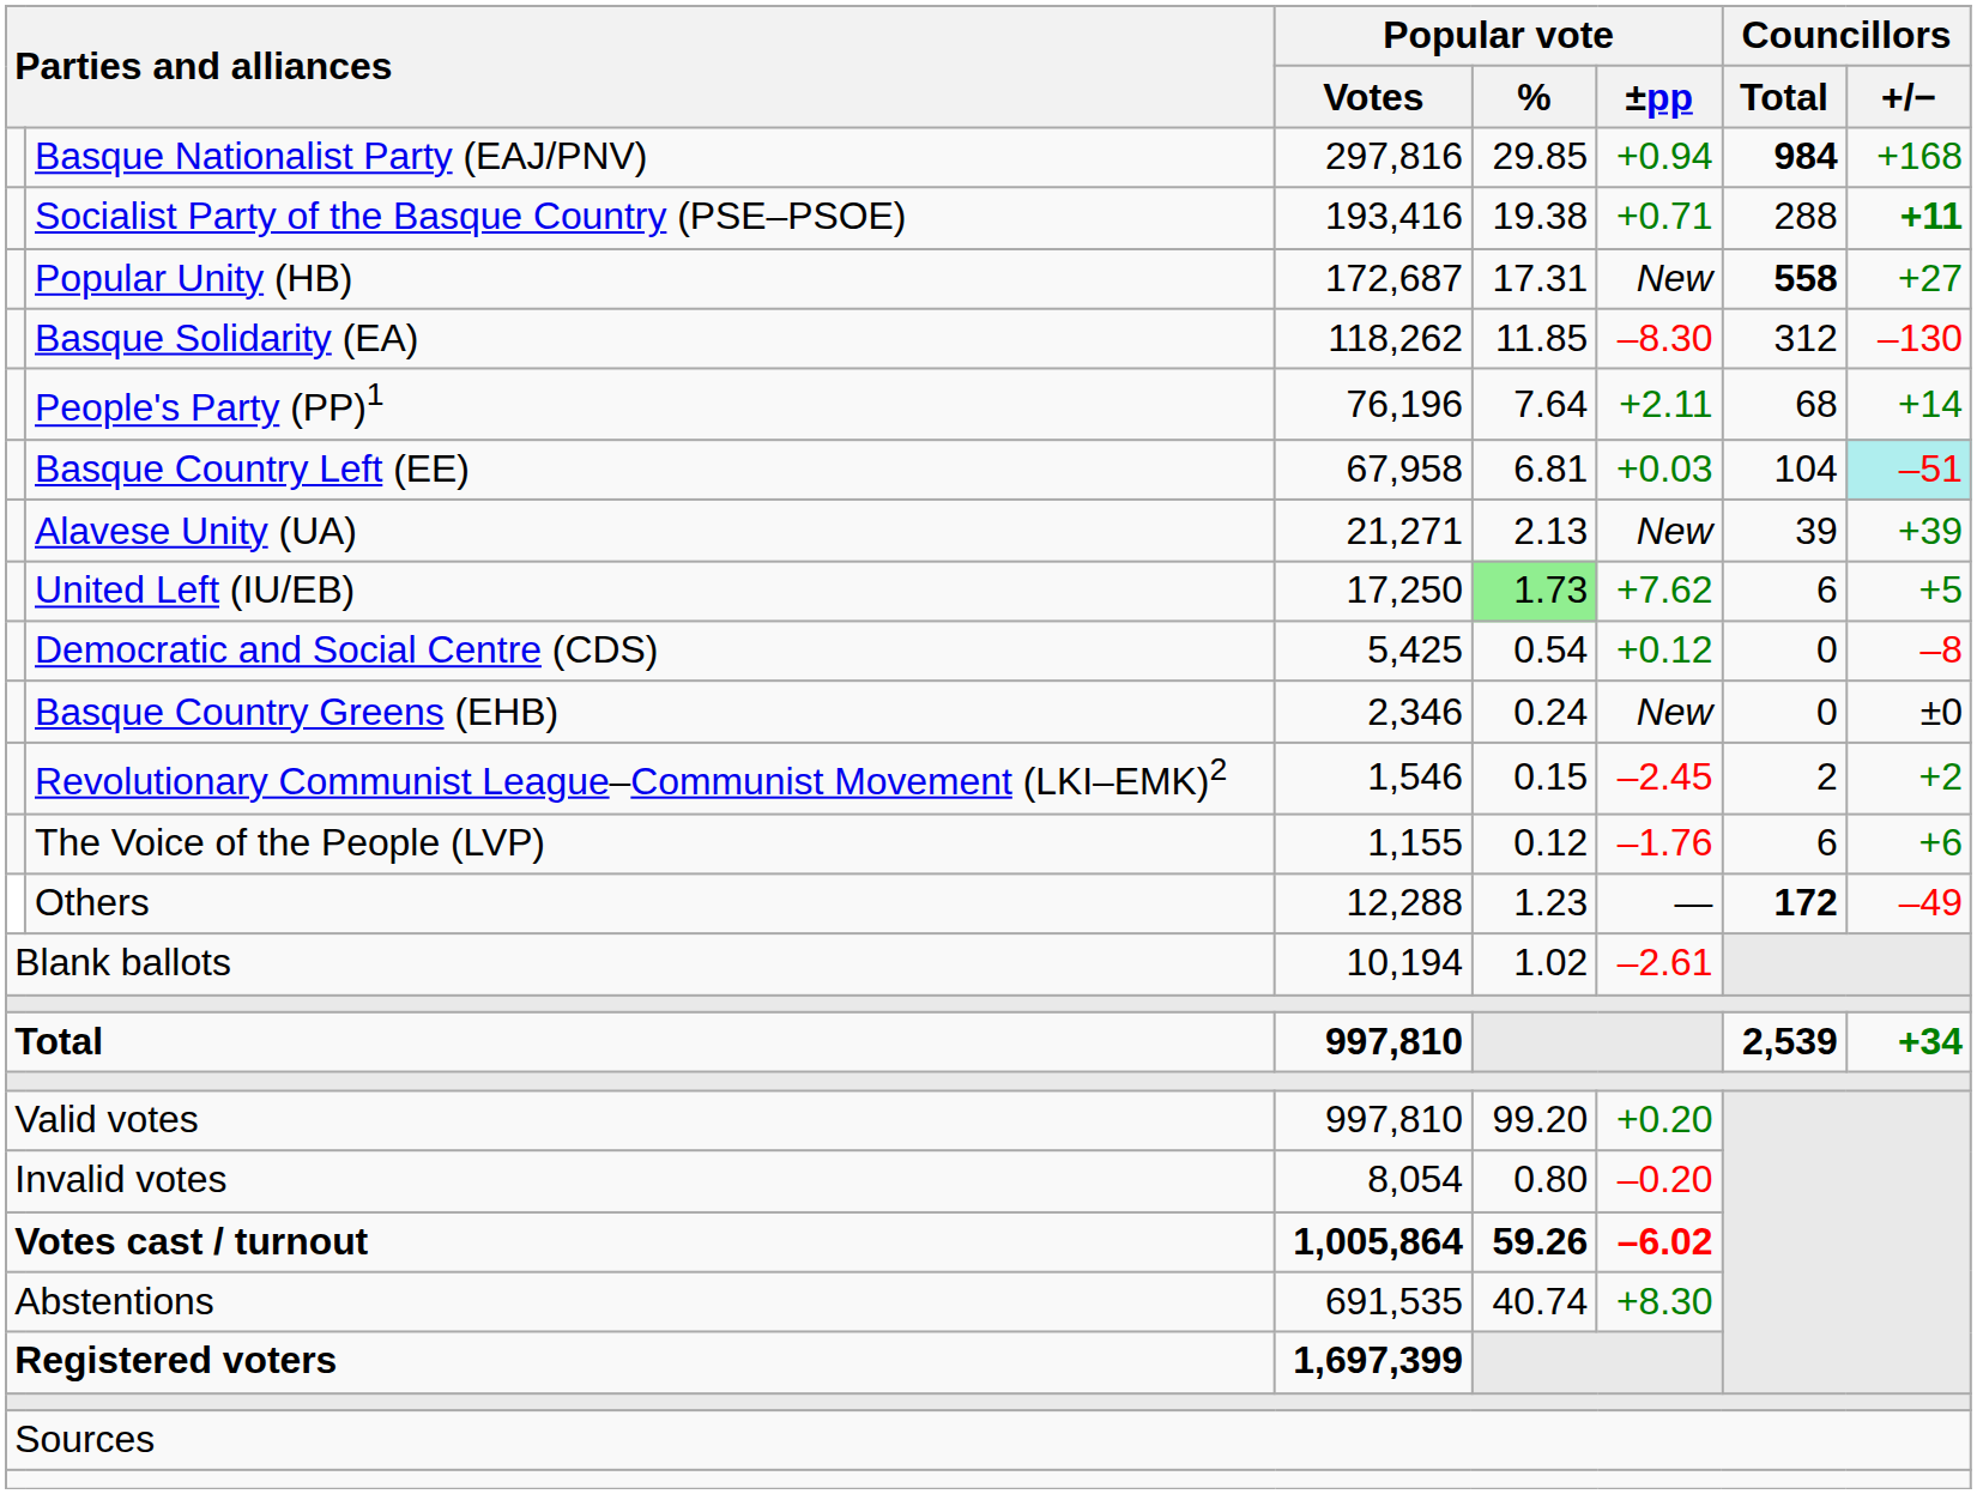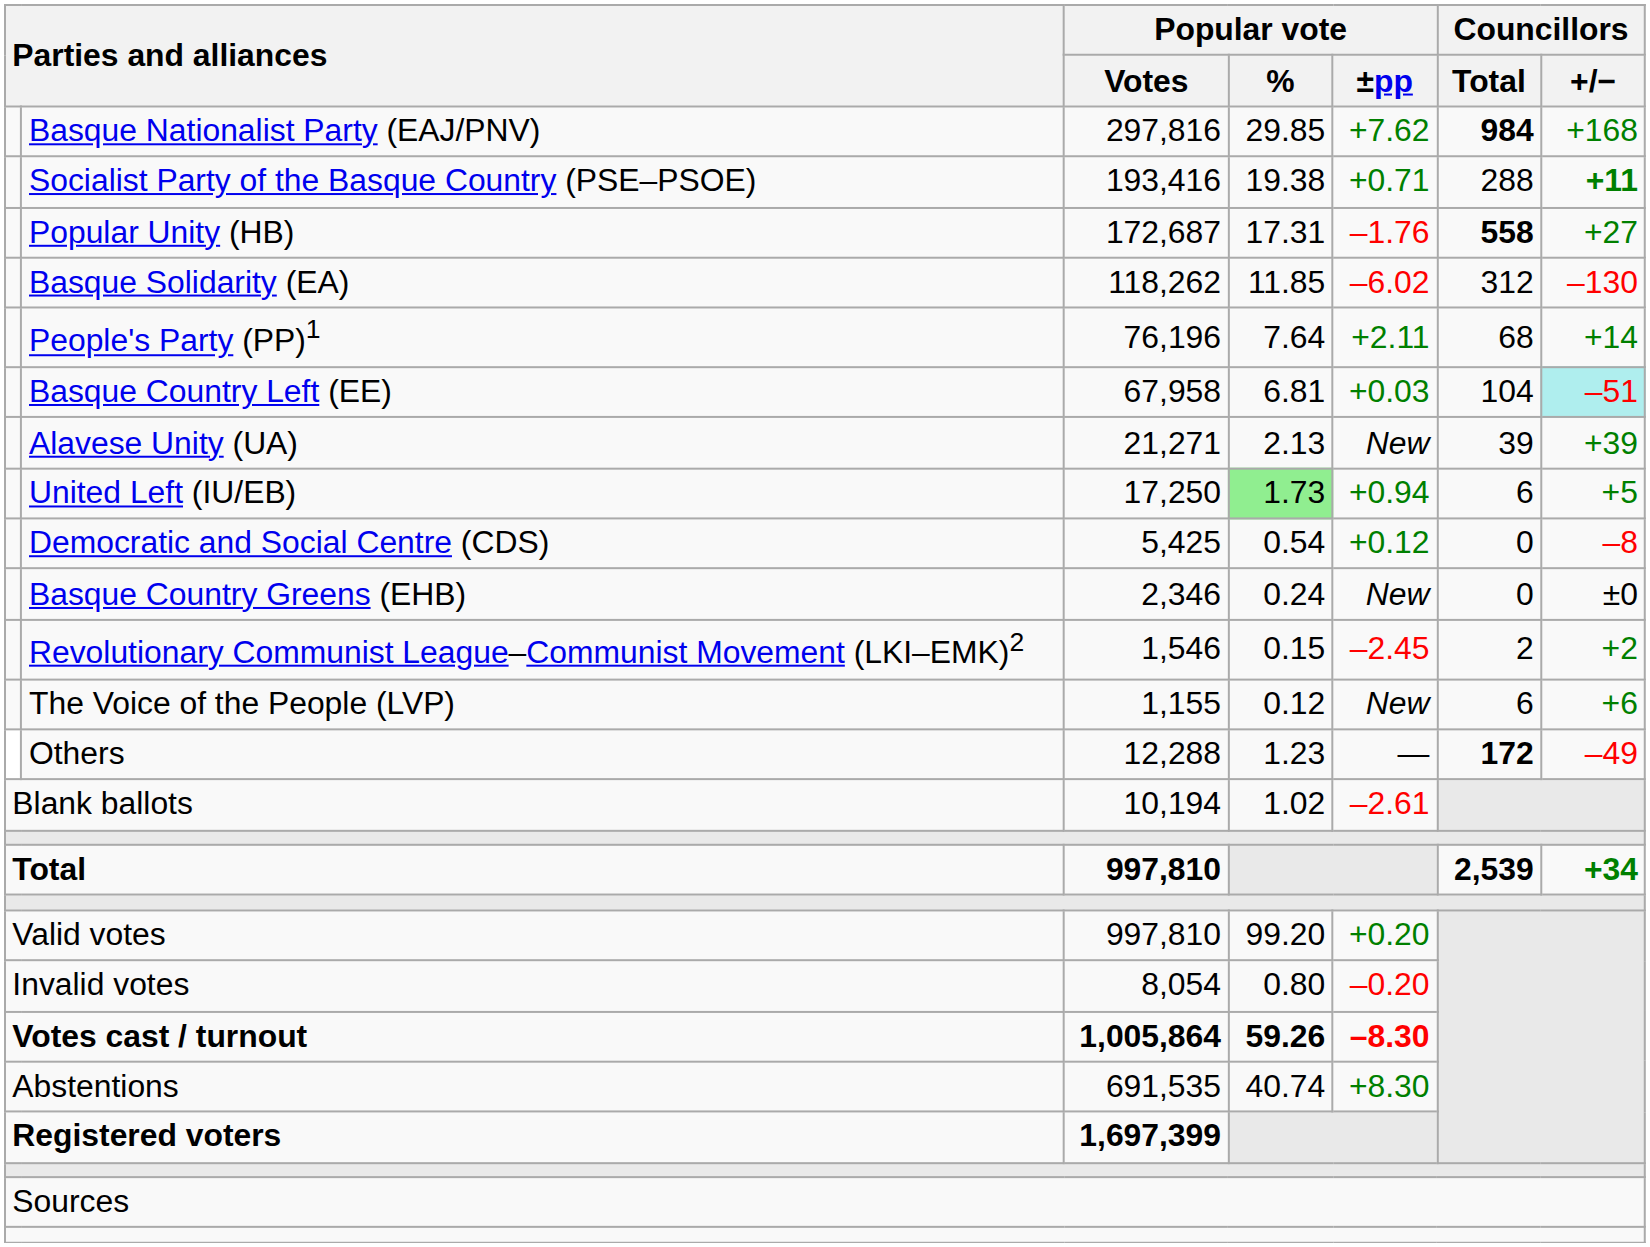Basque Nationalist Party (EAJ/PNV) | Popular vote / ±pp: +0.94 -> +7.62
Popular Unity (HB) | Popular vote / ±pp: New -> –1.76
Basque Solidarity (EA) | Popular vote / ±pp: –8.30 -> –6.02
United Left (IU/EB) | Popular vote / ±pp: +7.62 -> +0.94
The Voice of the People (LVP) | Popular vote / ±pp: –1.76 -> New
Votes cast / turnout | Popular vote / ±pp: –6.02 -> –8.30
